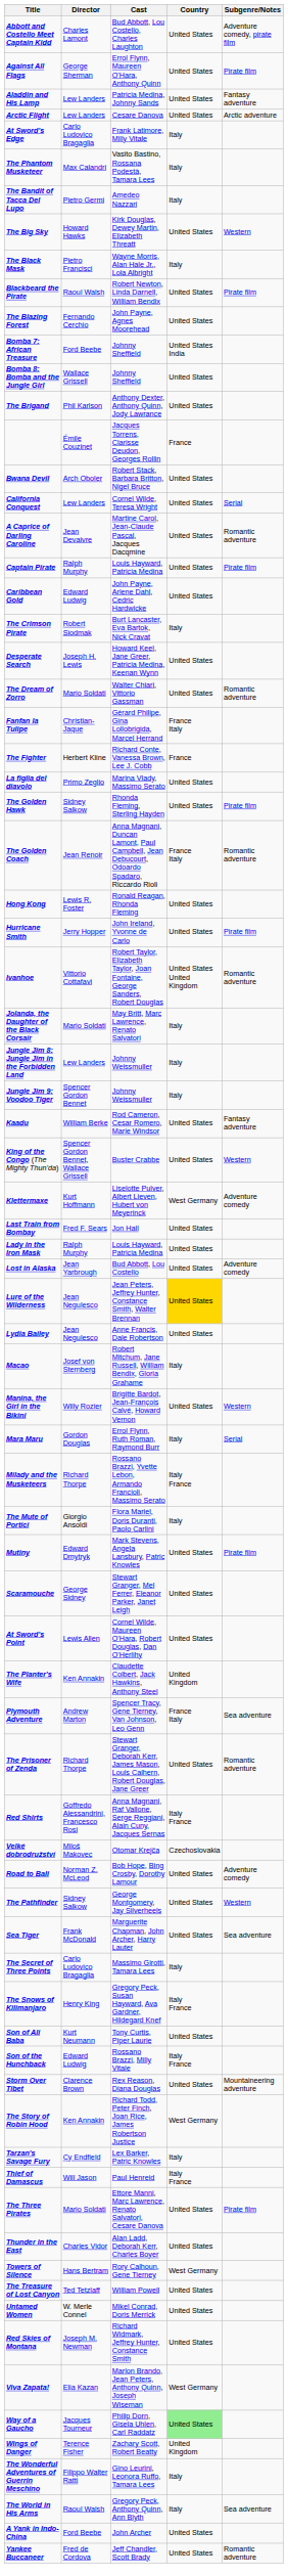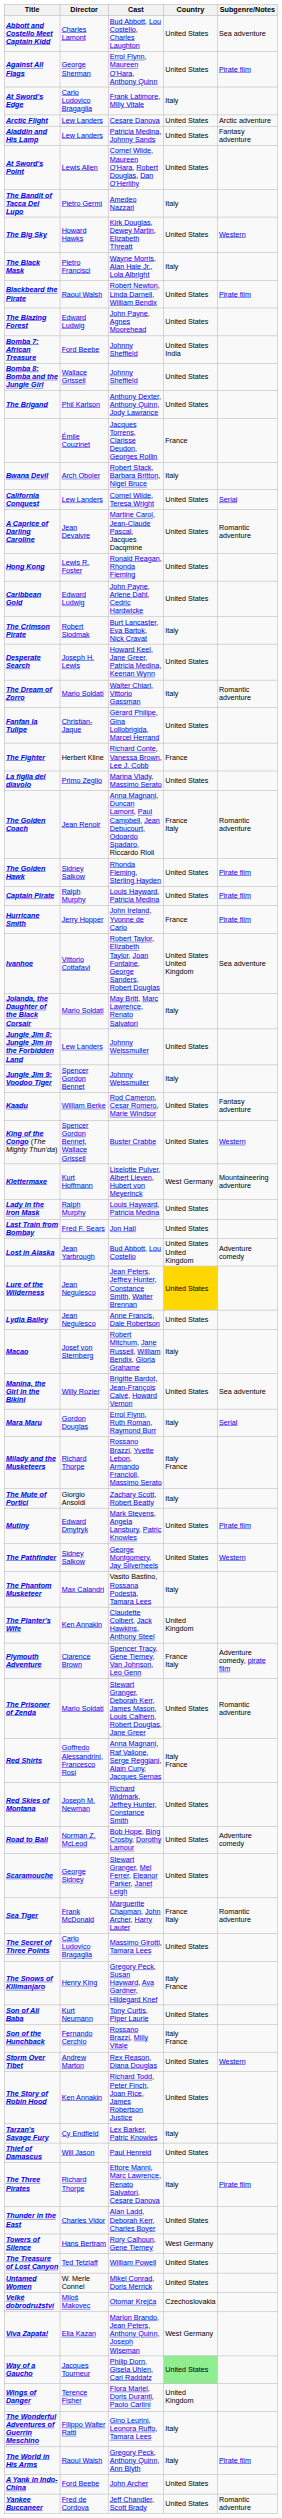Abbott and Costello Meet Captain Kidd | Subgenre/Notes: Adventure comedy, pirate film -> Sea adventure
rows swapped: Aladdin and His Lamp <-> At Sword's Edge
rows swapped: At Sword's Point <-> The Phantom Musketeer
The Blazing Forest | Director: Fernando Cerchio -> Edward Ludwig
Bwana Devil | Country: United States -> Italy
rows swapped: Captain Pirate <-> Hong Kong
The Dream of Zorro | Country: United States -> Italy
Fanfan la Tulipe | Country: France Italy -> United States
rows swapped: The Golden Coach <-> The Golden Hawk
Hurricane Smith | Country: United States -> France
Ivanhoe | Subgenre/Notes: Romantic adventure -> Sea adventure
Jungle Jim 8: Jungle Jim in the Forbidden Land | Country: Italy -> United States
Klettermaxe | Subgenre/Notes: Adventure comedy -> Mountaineering adventure
rows swapped: Lady in the Iron Mask <-> Last Train from Bombay
Lost in Alaska | Country: United States -> United States United Kingdom
Manina, the Girl in the Bikini | Subgenre/Notes: Western -> Sea adventure
The Mute of Portici | Cast: Flora Mariel, Doris Duranti, Paolo Carlini -> Zachary Scott, Robert Beatty
rows swapped: The Pathfinder <-> Scaramouche
Plymouth Adventure | Director: Andrew Marton -> Clarence Brown
Plymouth Adventure | Subgenre/Notes: Sea adventure -> Adventure comedy, pirate film
The Prisoner of Zenda | Director: Richard Thorpe -> Mario Soldati
rows swapped: Red Skies of Montana <-> Velké dobrodružství
Sea Tiger | Country: United States -> France Italy
Sea Tiger | Subgenre/Notes: Sea adventure -> Romantic adventure
The Secret of Three Points | Country: Italy -> United States
Son of the Hunchback | Director: Edward Ludwig -> Fernando Cerchio
Storm Over Tibet | Director: Clarence Brown -> Andrew Marton
Storm Over Tibet | Subgenre/Notes: Mountaineering adventure -> Western
The Story of Robin Hood | Country: West Germany -> United States
Thief of Damascus | Country: Italy France -> United States
The Three Pirates | Director: Mario Soldati -> Richard Thorpe
The Three Pirates | Country: United States -> Italy
Wings of Danger | Cast: Zachary Scott, Robert Beatty -> Flora Mariel, Doris Duranti, Paolo Carlini
The World in His Arms | Subgenre/Notes: Sea adventure -> Pirate film
